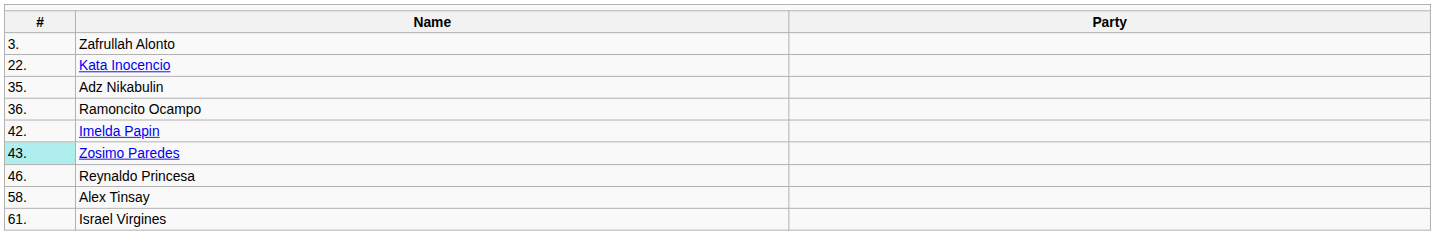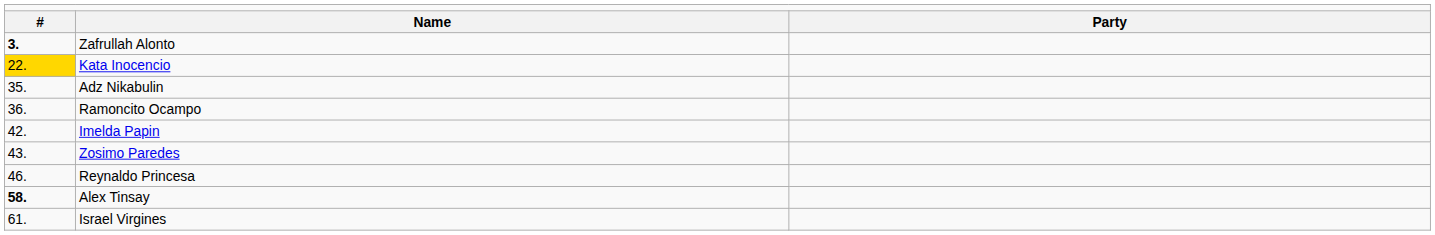Zafrullah Alonto | column 1: normal -> bold
Kata Inocencio | column 1: no background -> gold background
Zosimo Paredes | column 1: paleturquoise background -> no background
Alex Tinsay | column 1: normal -> bold
